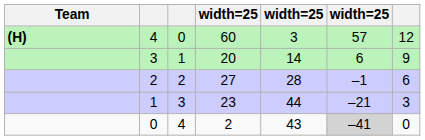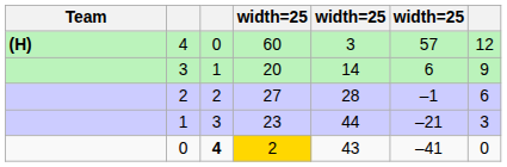row 6 | column 3: normal -> bold
row 6 | column 4: no background -> gold background
row 6 | column 6: lightgrey background -> no background
